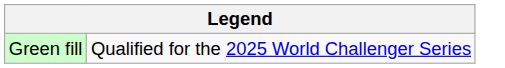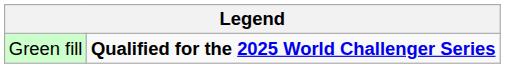Green fill | column 2: normal -> bold
